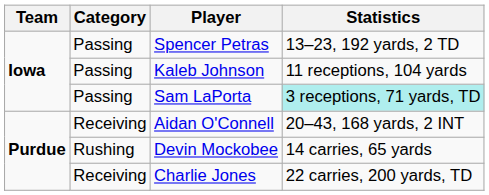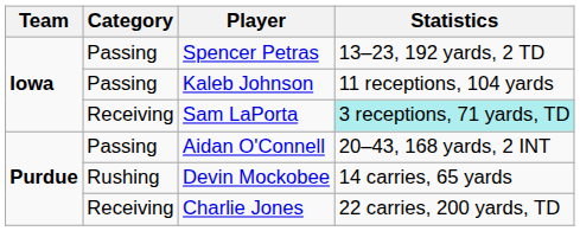Sam LaPorta | Category: Passing -> Receiving
Aidan O'Connell | Category: Receiving -> Passing
